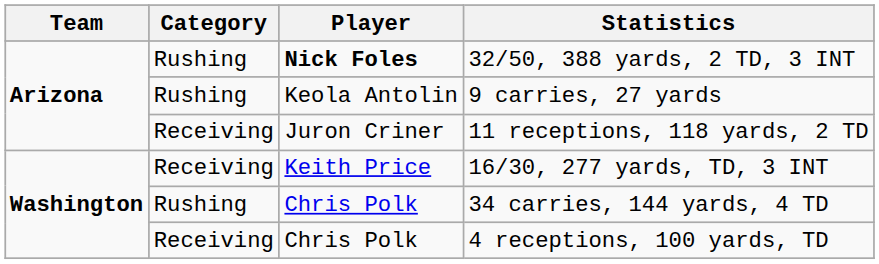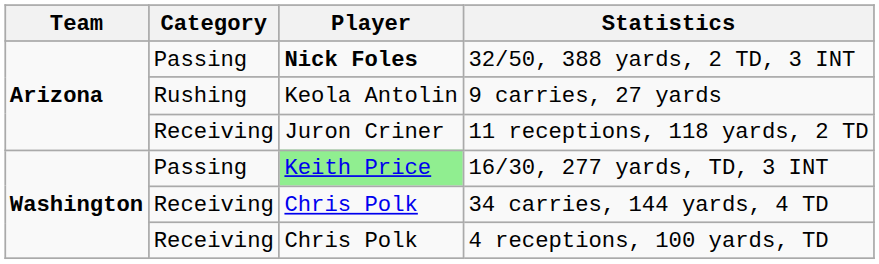32/50, 388 yards, 2 TD, 3 INT | Category: Rushing -> Passing
16/30, 277 yards, TD, 3 INT | Category: Receiving -> Passing
16/30, 277 yards, TD, 3 INT | Player: no background -> lightgreen background
34 carries, 144 yards, 4 TD | Category: Rushing -> Receiving
